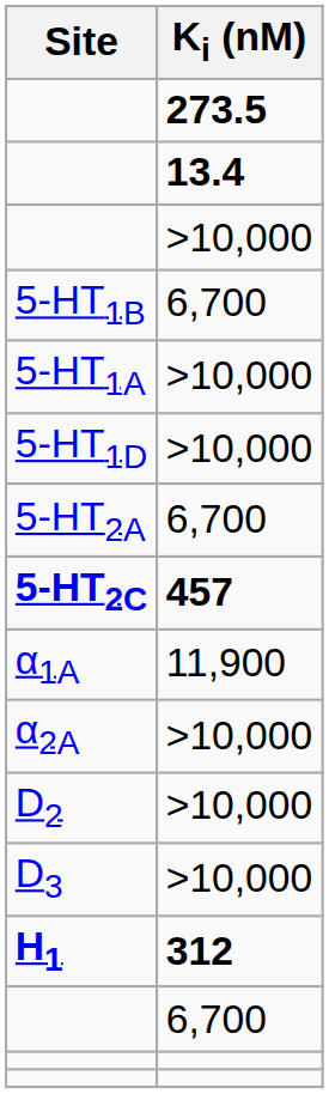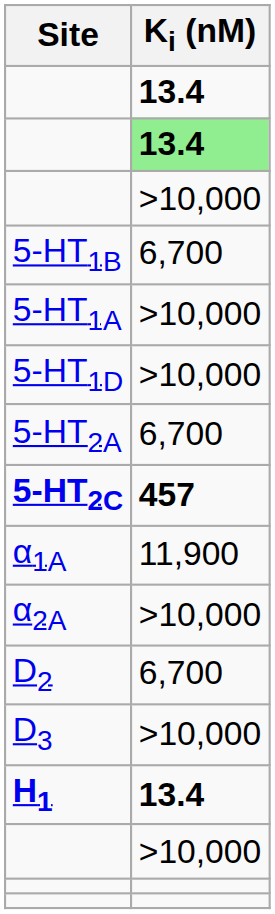row 2 | Ki (nM): 273.5 -> 13.4
row 3 | Ki (nM): no background -> lightgreen background
row 12 | Ki (nM): >10,000 -> 6,700
row 14 | Ki (nM): 312 -> 13.4
row 15 | Ki (nM): 6,700 -> >10,000
